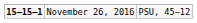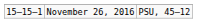November 26, 2016 | column 1: bold -> normal
